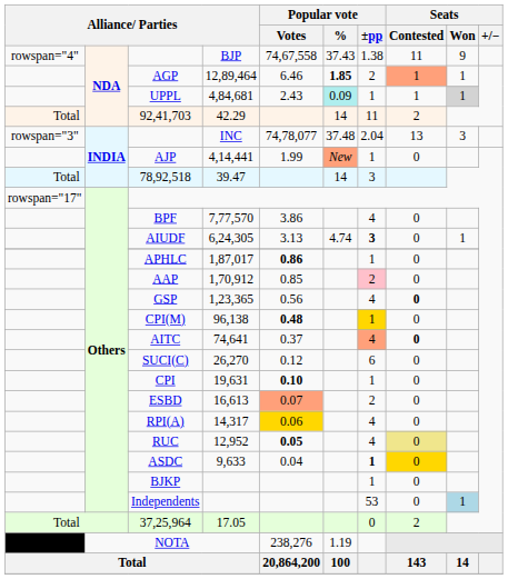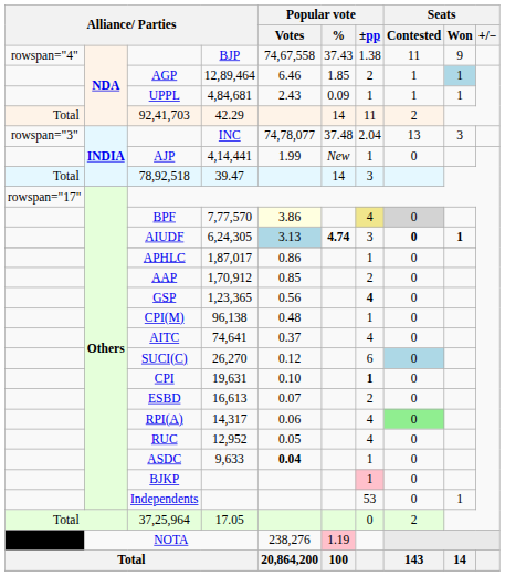AGP | Popular vote / %: bold -> normal
AGP | Seats / Contested: lightsalmon background -> no background
AGP | Seats / Won: no background -> lightblue background
UPPL | Popular vote / %: paleturquoise background -> no background
UPPL | Seats / Won: lightgrey background -> no background
AJP | Popular vote / %: lightsalmon background -> no background
BPF | Popular vote / Votes: no background -> lightyellow background
BPF | Popular vote / ±pp: no background -> khaki background
BPF | Seats / Contested: no background -> lightgrey background
AIUDF | Popular vote / Votes: no background -> lightblue background
AIUDF | Popular vote / %: normal -> bold
AIUDF | Popular vote / ±pp: bold -> normal
AIUDF | Seats / Contested: normal -> bold
AIUDF | Seats / Won: normal -> bold
APHLC | Popular vote / Votes: bold -> normal
AAP | Popular vote / ±pp: pink background -> no background
GSP | Popular vote / ±pp: normal -> bold
GSP | Seats / Contested: bold -> normal
CPI(M) | Popular vote / Votes: bold -> normal
CPI(M) | Popular vote / ±pp: gold background -> no background
AITC | Popular vote / ±pp: lightsalmon background -> no background
AITC | Seats / Contested: bold -> normal
SUCI(C) | Seats / Contested: no background -> lightblue background
CPI | Popular vote / Votes: bold -> normal
CPI | Popular vote / ±pp: normal -> bold
ESBD | Popular vote / Votes: lightsalmon background -> no background
RPI(A) | Popular vote / Votes: gold background -> no background
RPI(A) | Seats / Contested: no background -> lightgreen background
RUC | Popular vote / Votes: bold -> normal
RUC | Seats / Contested: khaki background -> no background
ASDC | Popular vote / Votes: normal -> bold
ASDC | Popular vote / ±pp: bold -> normal
ASDC | Seats / Contested: gold background -> no background
BJKP | Popular vote / ±pp: no background -> pink background
Independents | Seats / Won: lightblue background -> no background
NOTA | Popular vote / %: no background -> pink background
